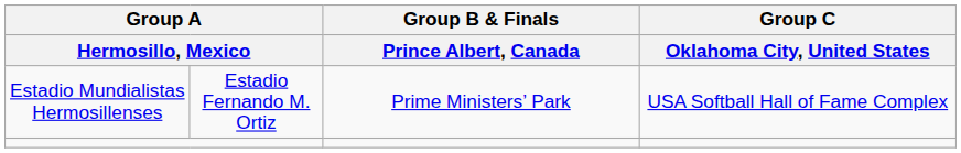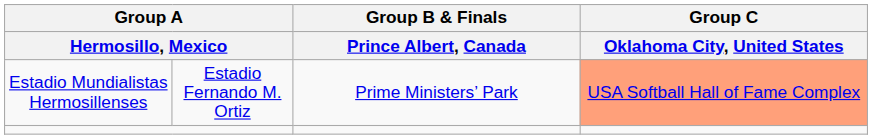Estadio Mundialistas Hermosillenses | Group C / Oklahoma City, United States: no background -> lightsalmon background
